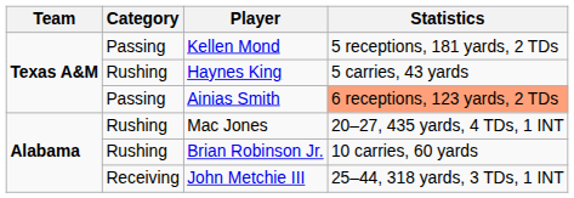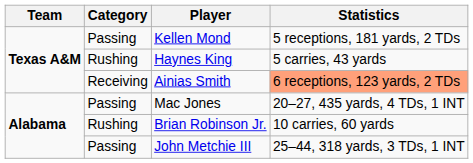Ainias Smith | Category: Passing -> Receiving
Mac Jones | Category: Rushing -> Passing
John Metchie III | Category: Receiving -> Passing
